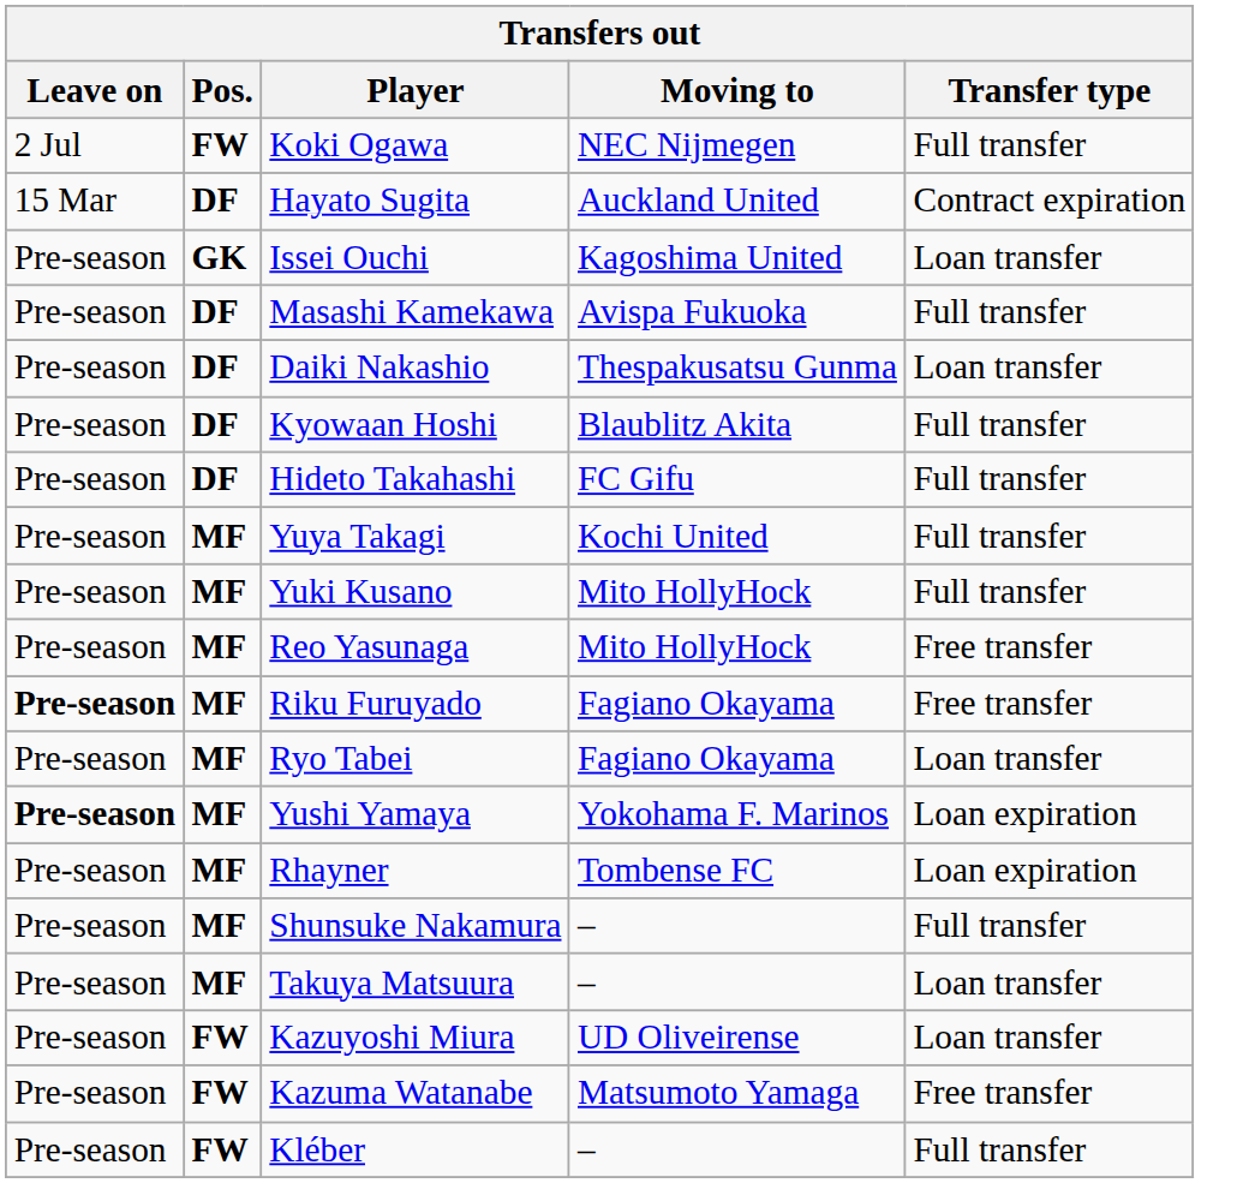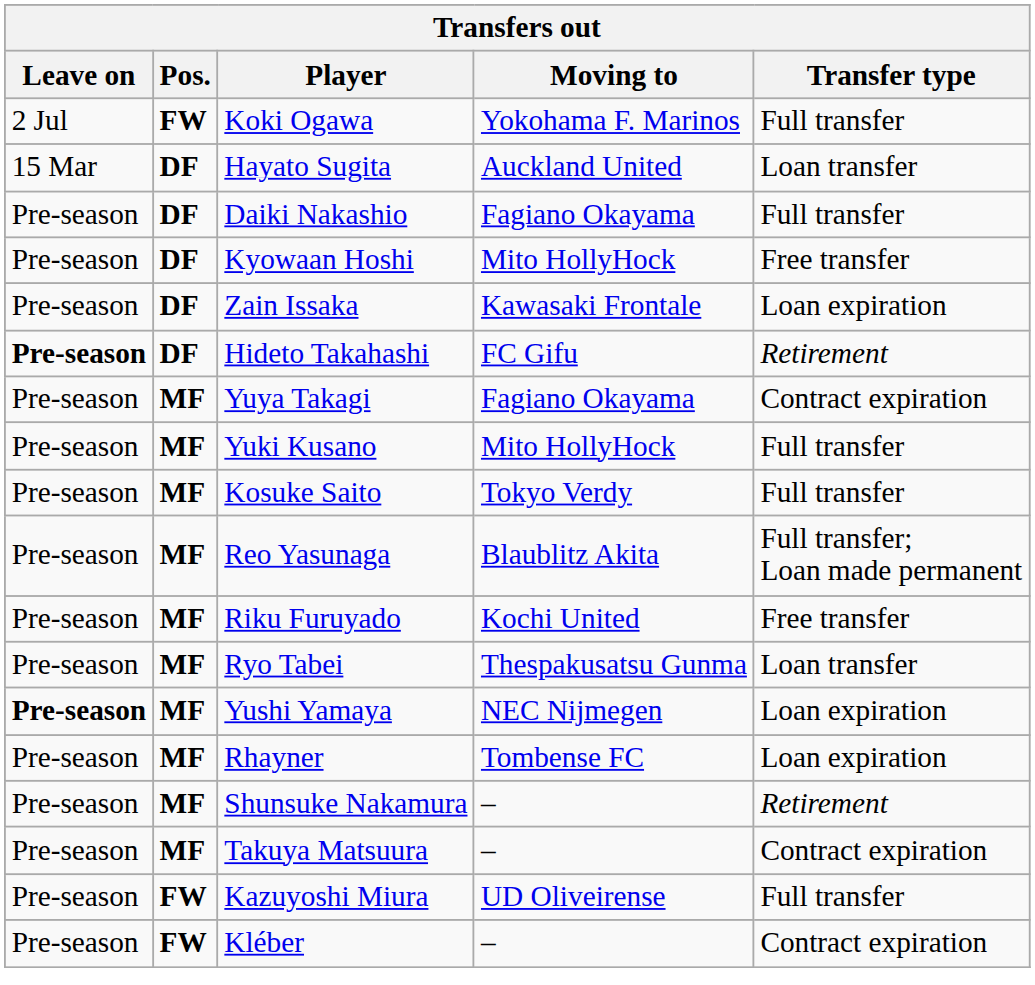Koki Ogawa | Moving to: NEC Nijmegen -> Yokohama F. Marinos
Hayato Sugita | Transfer type: Contract expiration -> Loan transfer
- row: Pre-season | GK | Issei Ouchi | Kagoshima United | Loan transfer
- row: Pre-season | DF | Masashi Kamekawa | Avispa Fukuoka | Full transfer
Daiki Nakashio | Moving to: Thespakusatsu Gunma -> Fagiano Okayama
Daiki Nakashio | Transfer type: Loan transfer -> Full transfer
Kyowaan Hoshi | Moving to: Blaublitz Akita -> Mito HollyHock
Kyowaan Hoshi | Transfer type: Full transfer -> Free transfer
+ row: Pre-season | DF | Zain Issaka | Kawasaki Frontale | Loan expiration
Hideto Takahashi | Leave on: normal -> bold
Hideto Takahashi | Transfer type: Full transfer -> Retirement
Yuya Takagi | Moving to: Kochi United -> Fagiano Okayama
Yuya Takagi | Transfer type: Full transfer -> Contract expiration
+ row: Pre-season | MF | Kosuke Saito | Tokyo Verdy | Full transfer
Reo Yasunaga | Moving to: Mito HollyHock -> Blaublitz Akita
Reo Yasunaga | Transfer type: Free transfer -> Full transfer; Loan made permanent
Riku Furuyado | Leave on: bold -> normal
Riku Furuyado | Moving to: Fagiano Okayama -> Kochi United
Ryo Tabei | Moving to: Fagiano Okayama -> Thespakusatsu Gunma
Yushi Yamaya | Moving to: Yokohama F. Marinos -> NEC Nijmegen
Shunsuke Nakamura | Transfer type: Full transfer -> Retirement
Takuya Matsuura | Transfer type: Loan transfer -> Contract expiration
Kazuyoshi Miura | Transfer type: Loan transfer -> Full transfer
- row: Pre-season | FW | Kazuma Watanabe | Matsumoto Yamaga | Free transfer
Kléber | Transfer type: Full transfer -> Contract expiration
